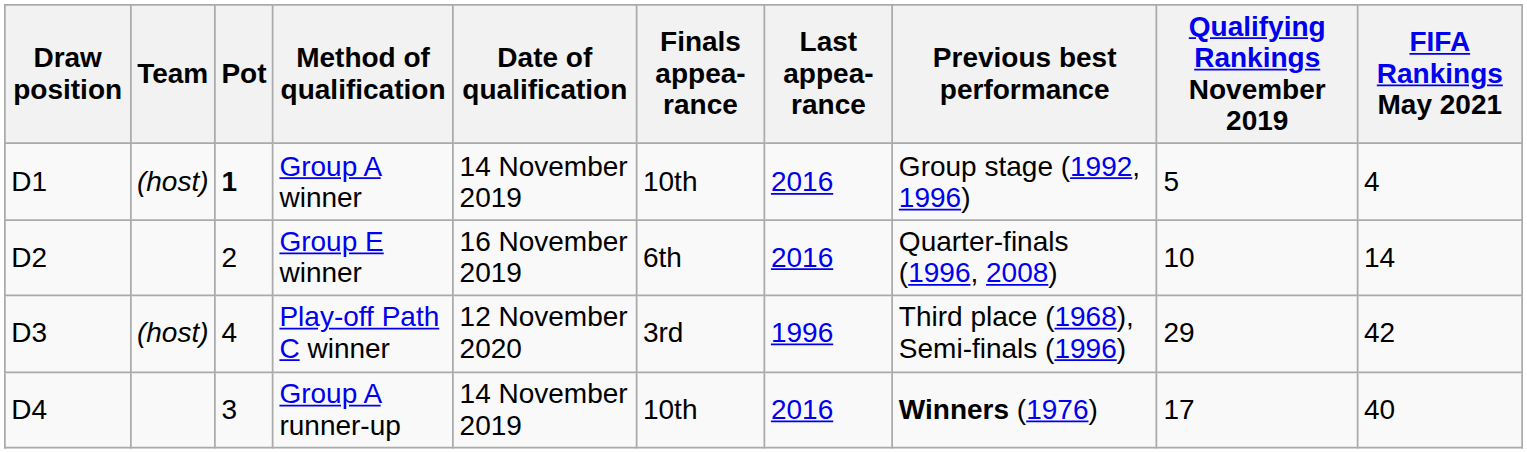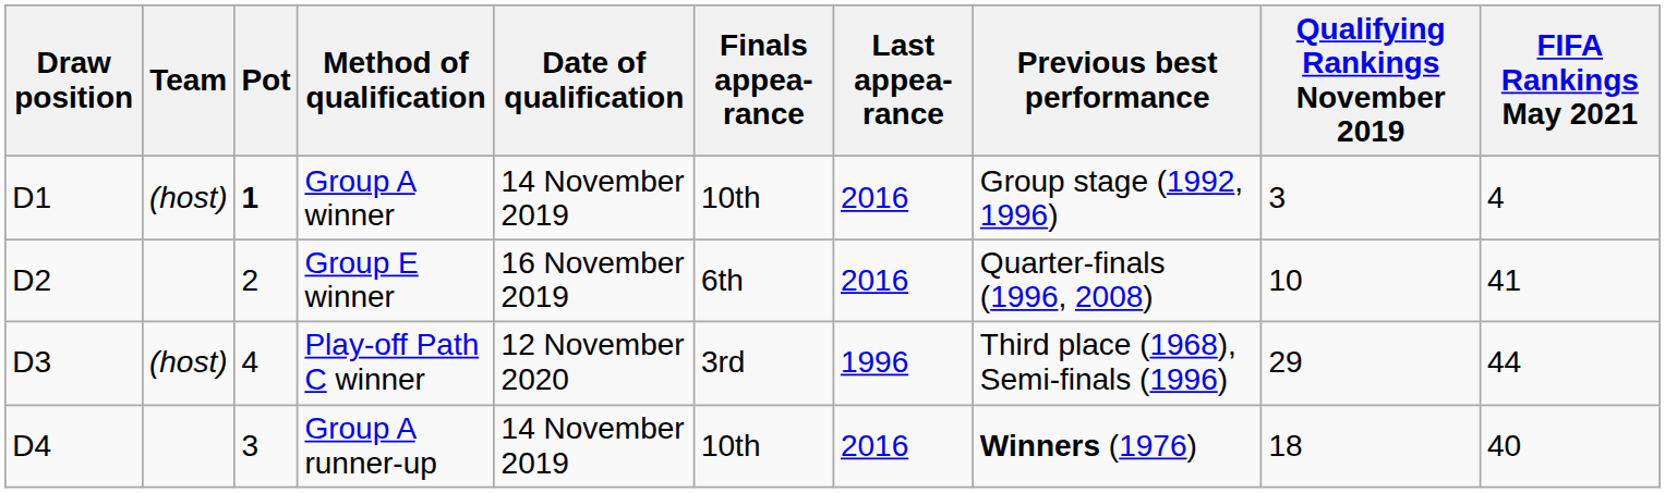Group A winner | Qualifying Rankings November 2019: 5 -> 3
Group E winner | FIFA Rankings May 2021: 14 -> 41
Play-off Path C winner | FIFA Rankings May 2021: 42 -> 44
Group A runner-up | Qualifying Rankings November 2019: 17 -> 18
